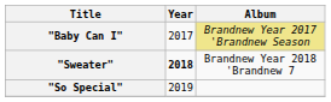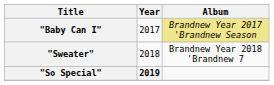"Sweater" | Year: bold -> normal
"So Special" | Year: normal -> bold
